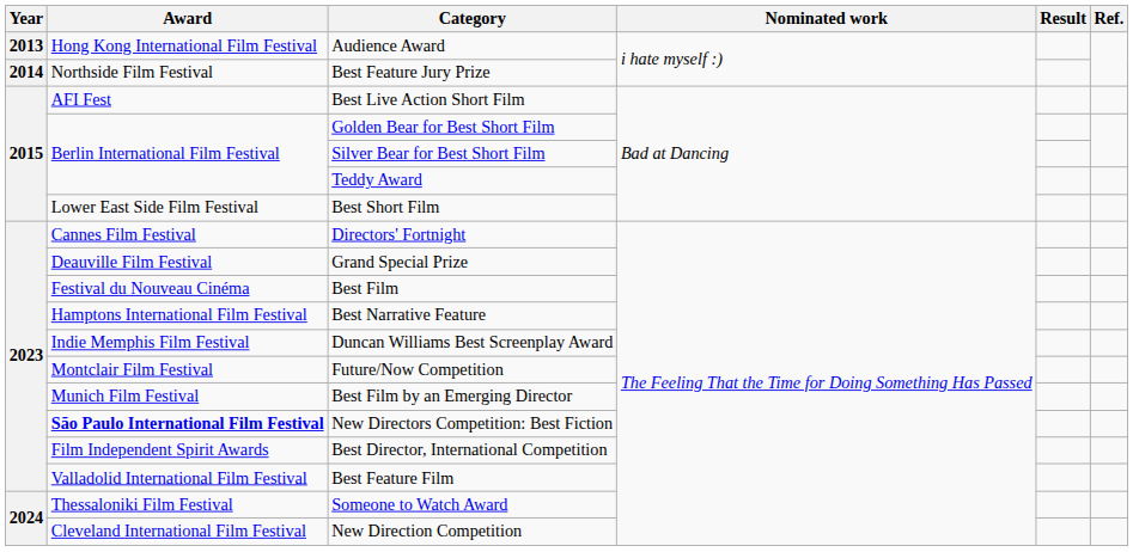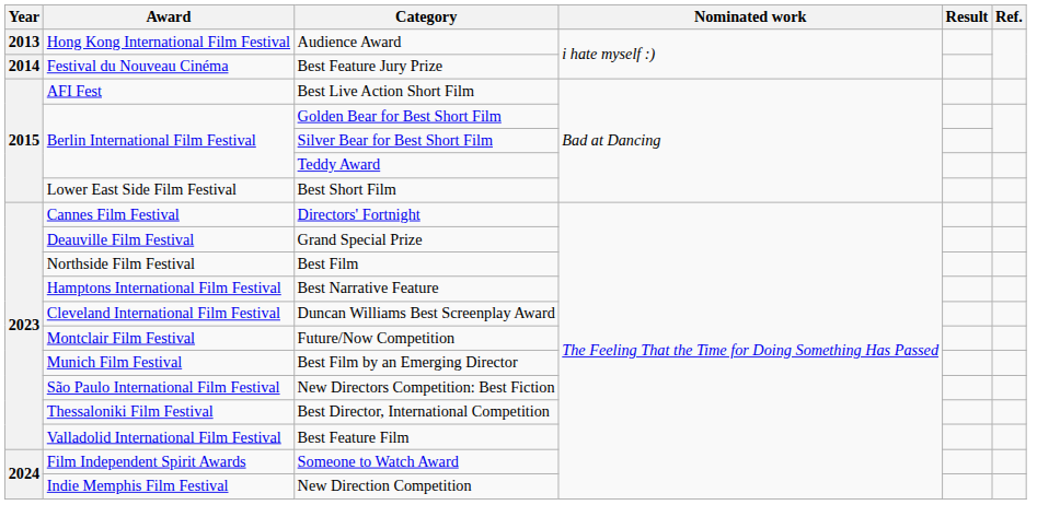Best Feature Jury Prize | Award: Northside Film Festival -> Festival du Nouveau Cinéma
Best Film | Award: Festival du Nouveau Cinéma -> Northside Film Festival
Duncan Williams Best Screenplay Award | Award: Indie Memphis Film Festival -> Cleveland International Film Festival
New Directors Competition: Best Fiction | Award: bold -> normal
Best Director, International Competition | Award: Film Independent Spirit Awards -> Thessaloniki Film Festival
Someone to Watch Award | Award: Thessaloniki Film Festival -> Film Independent Spirit Awards
New Direction Competition | Award: Cleveland International Film Festival -> Indie Memphis Film Festival
